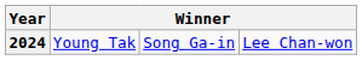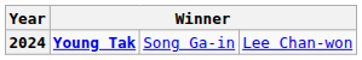2024 | column 2: normal -> bold
